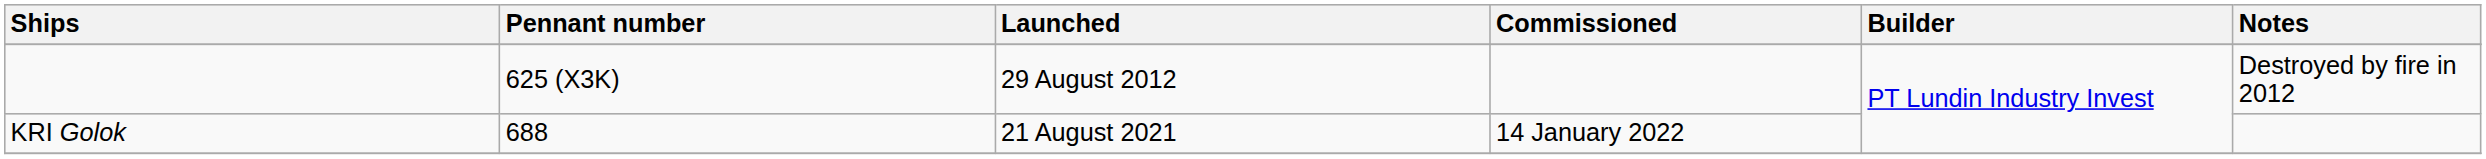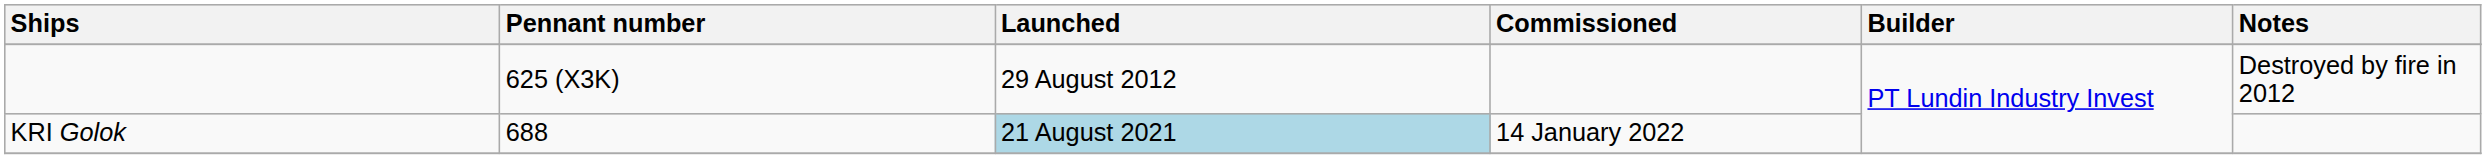KRI Golok | Launched: no background -> lightblue background
